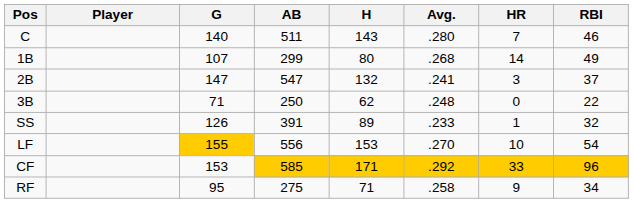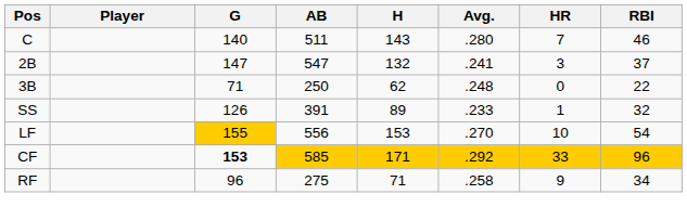- row: 1B | 107 | 299 | 80 | .268 | 14 | 49
CF | G: normal -> bold
RF | G: 95 -> 96
